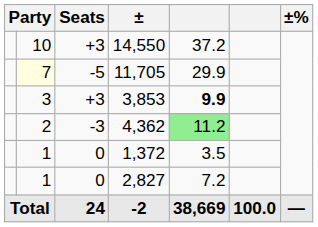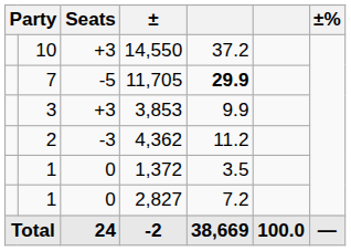11,705 | column 2: lightyellow background -> no background
11,705 | column 5: normal -> bold
3,853 | column 5: bold -> normal
4,362 | column 5: lightgreen background -> no background
